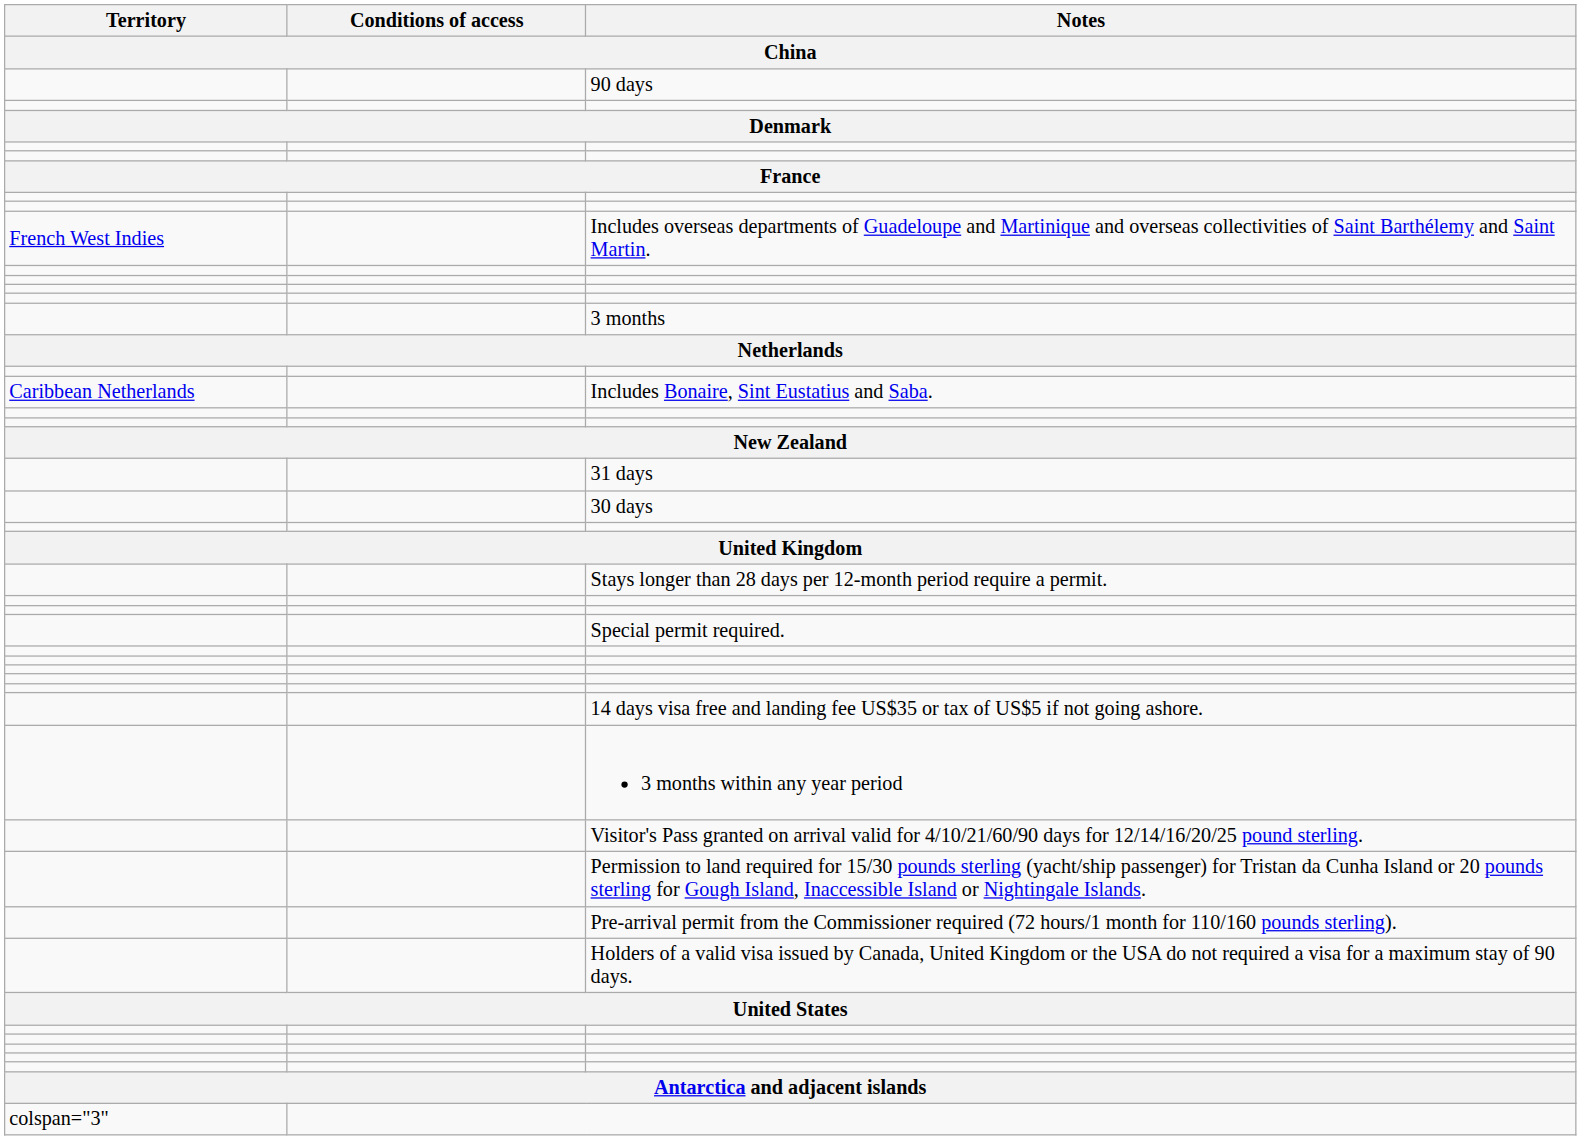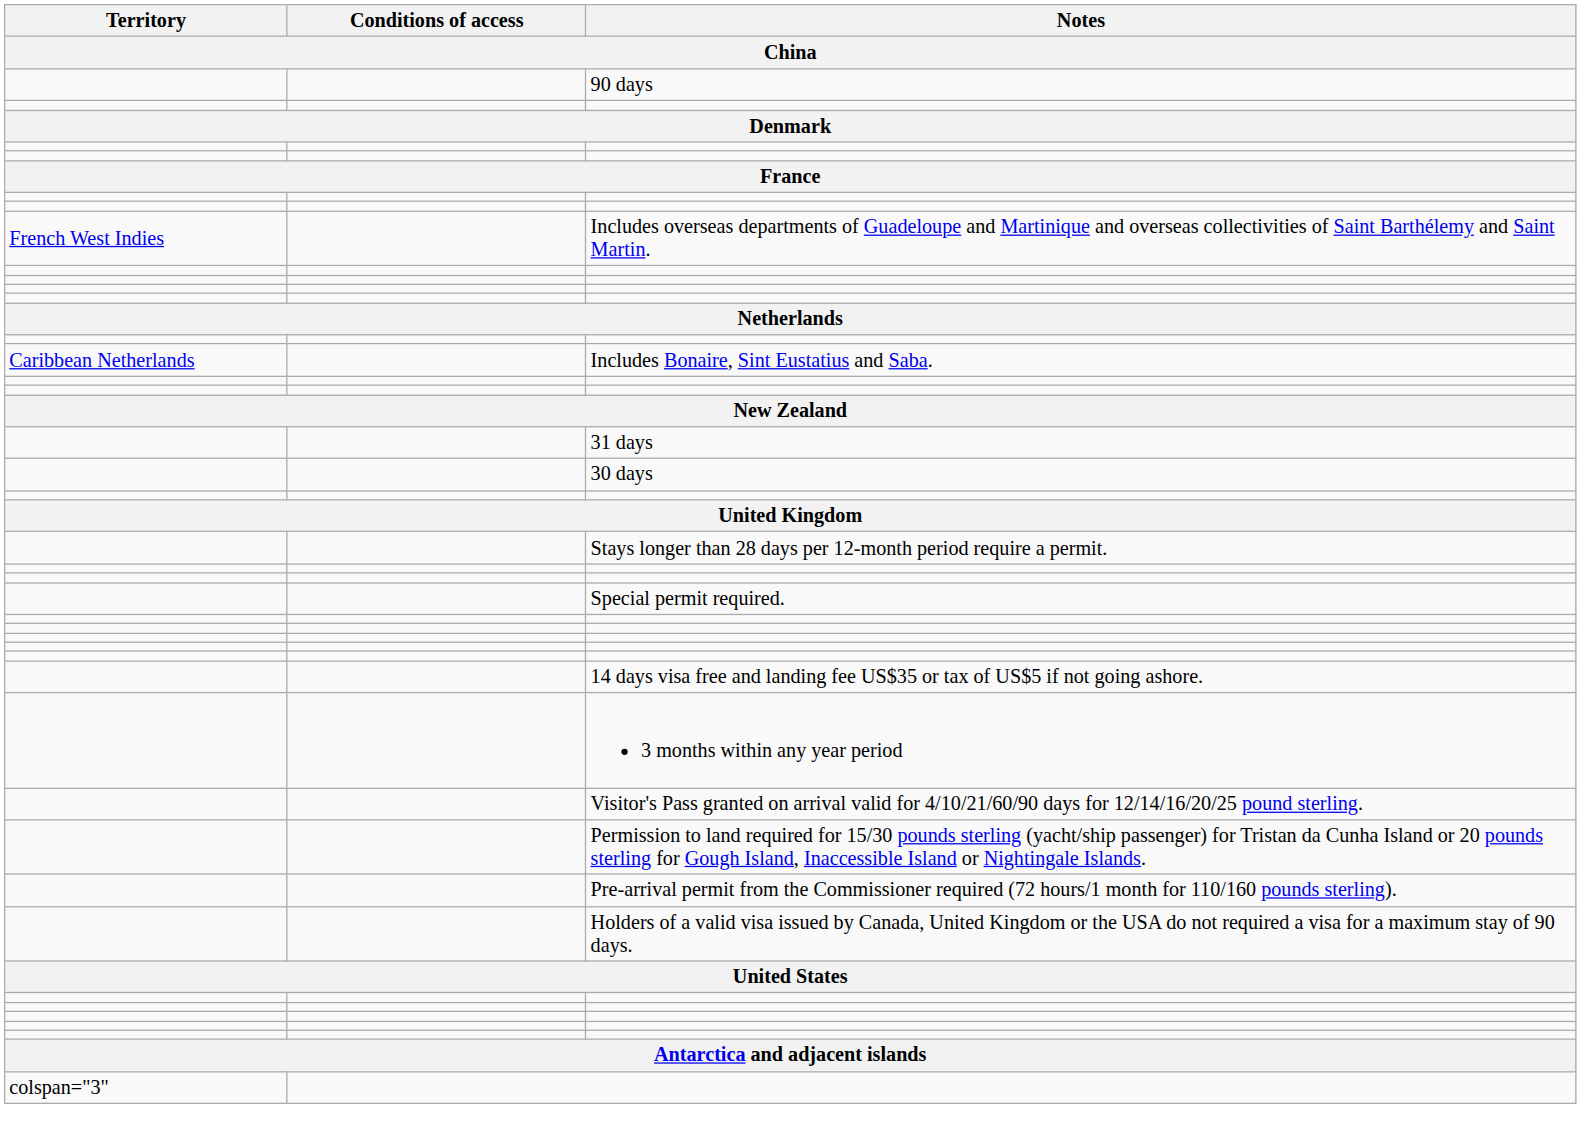- row: 3 months
